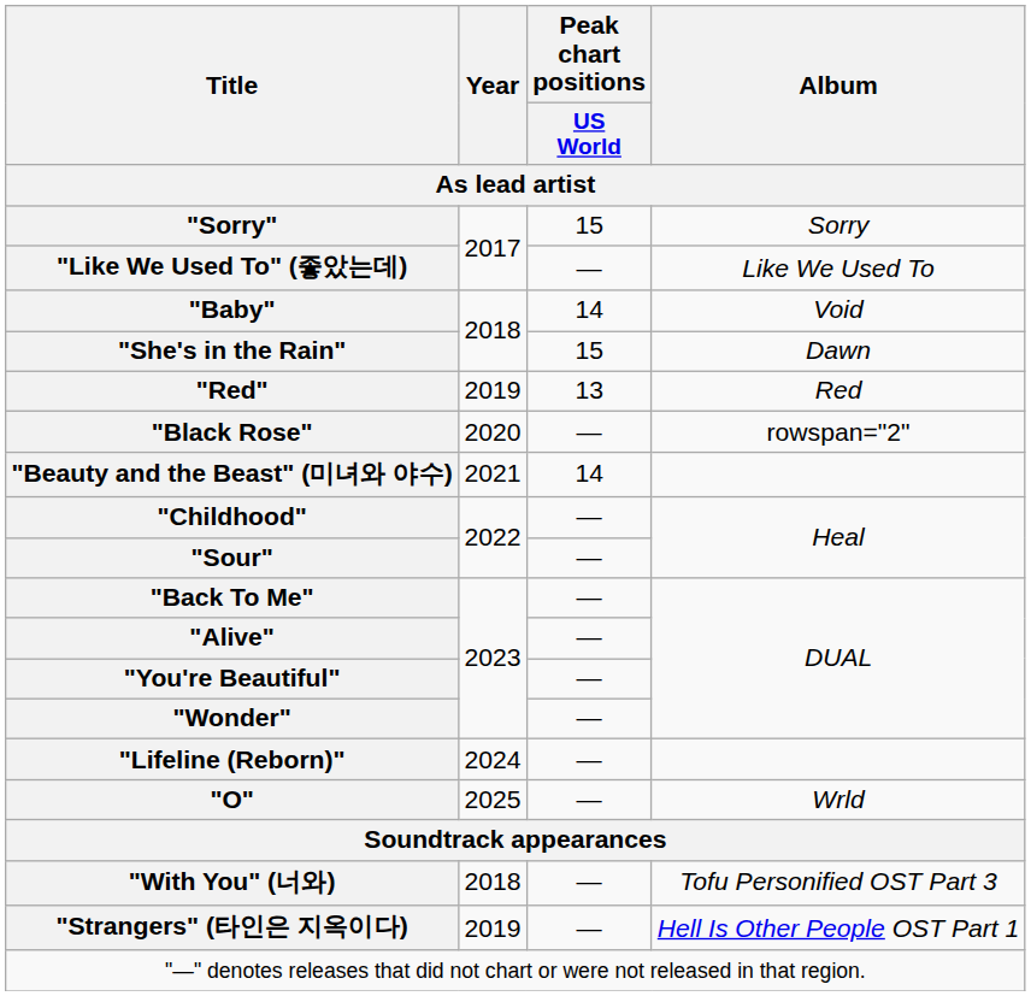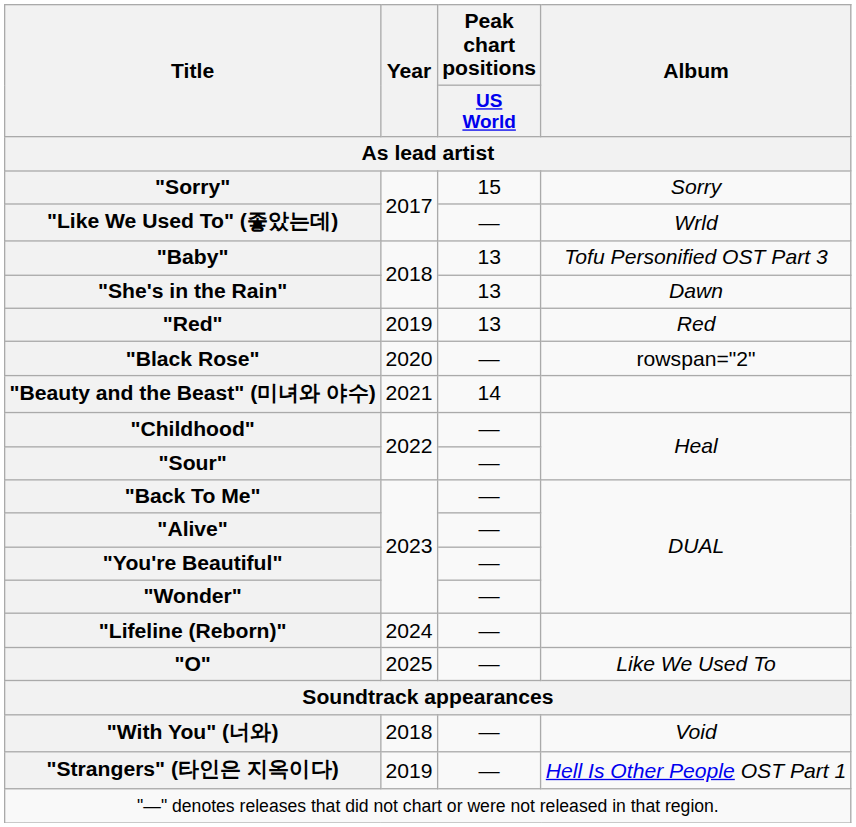"Like We Used To" (좋았는데) | Album: Like We Used To -> Wrld
"Baby" | Peak chart positions / US World: 14 -> 13
"Baby" | Album: Void -> Tofu Personified OST Part 3
"She's in the Rain" | Peak chart positions / US World: 15 -> 13
"O" | Album: Wrld -> Like We Used To
"With You" (너와) | Album: Tofu Personified OST Part 3 -> Void
